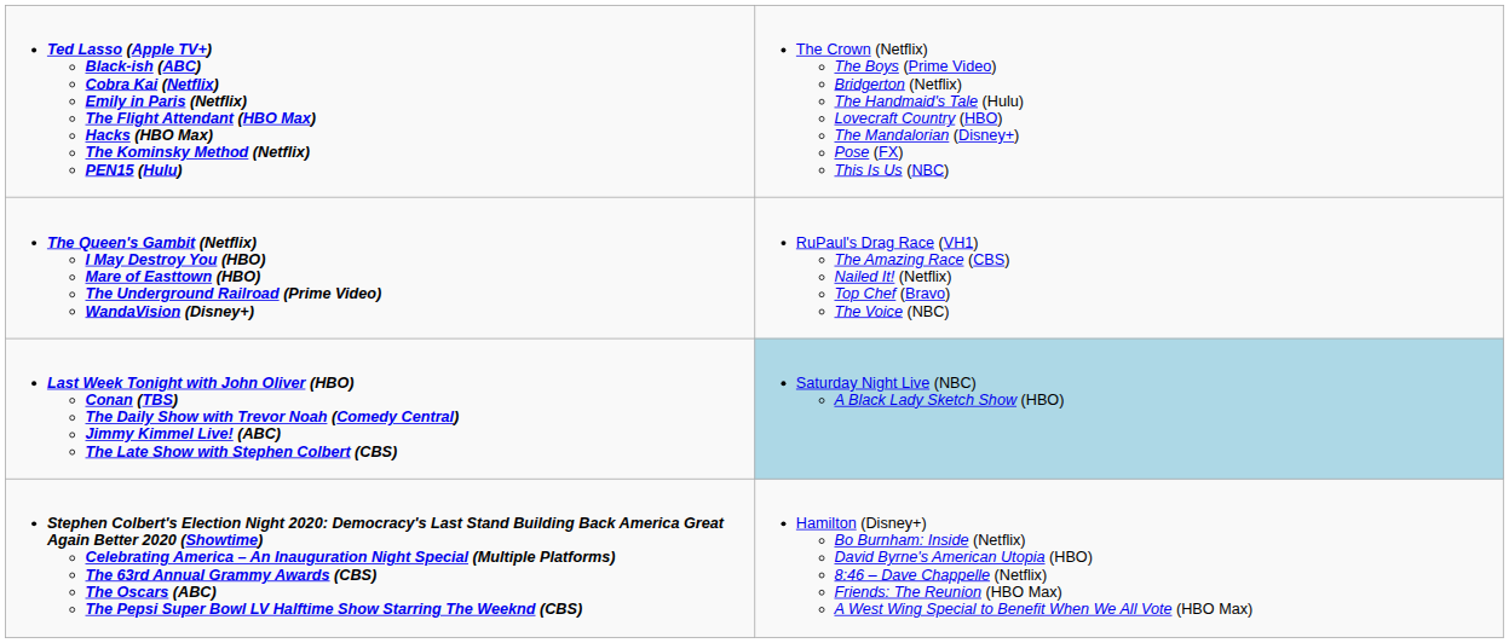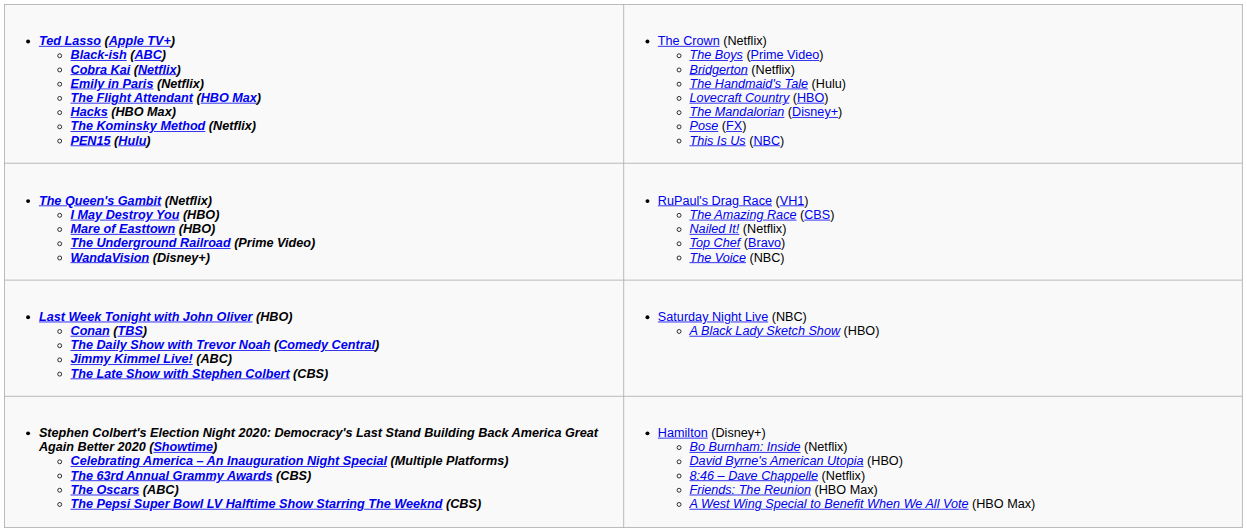row 3 | column 2: lightblue background -> no background
